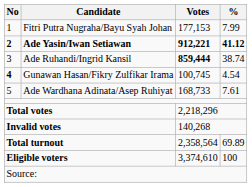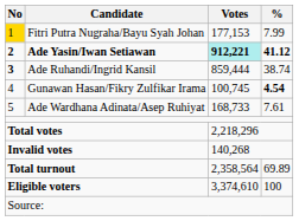Fitri Putra Nugraha/Bayu Syah Johan | No: no background -> gold background
Ade Yasin/Iwan Setiawan | Votes: no background -> paleturquoise background
Ade Ruhandi/Ingrid Kansil | No: normal -> bold
Ade Ruhandi/Ingrid Kansil | Votes: bold -> normal
Gunawan Hasan/Fikry Zulfikar Irama | No: bold -> normal
Gunawan Hasan/Fikry Zulfikar Irama | %: normal -> bold
